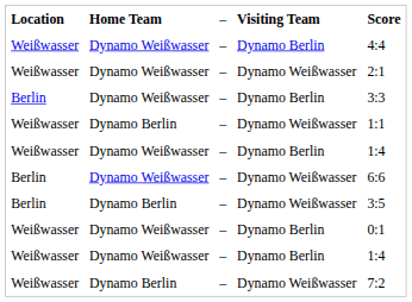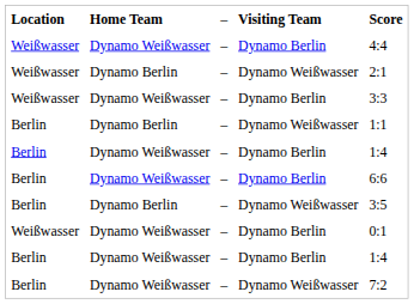row 3 | column 2: Dynamo Weißwasser -> Dynamo Berlin
row 4 | column 1: Berlin -> Weißwasser
row 5 | column 1: Weißwasser -> Berlin
row 6 | column 1: Weißwasser -> Berlin
row 7 | column 4: Dynamo Weißwasser -> Dynamo Berlin
row 10 | column 1: Weißwasser -> Berlin
row 11 | column 1: Weißwasser -> Berlin
row 11 | column 2: Dynamo Berlin -> Dynamo Weißwasser
